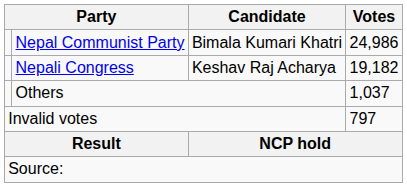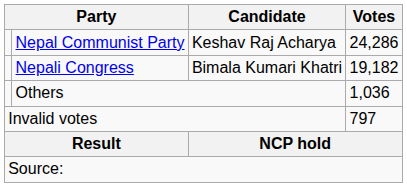Nepal Communist Party | Candidate: Bimala Kumari Khatri -> Keshav Raj Acharya
Nepal Communist Party | Votes: 24,986 -> 24,286
Nepali Congress | Candidate: Keshav Raj Acharya -> Bimala Kumari Khatri
Others | Votes: 1,037 -> 1,036
